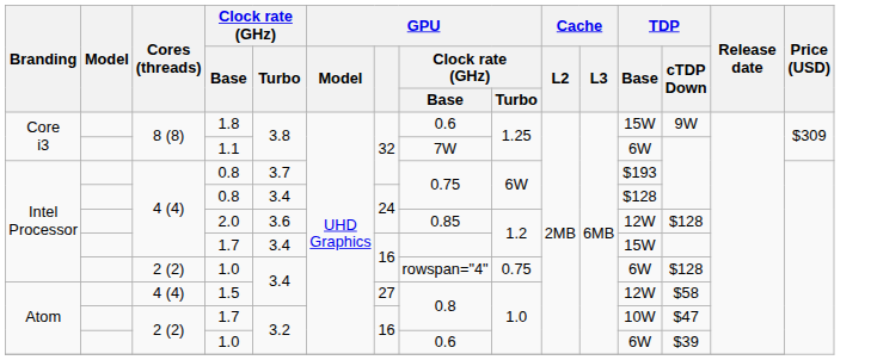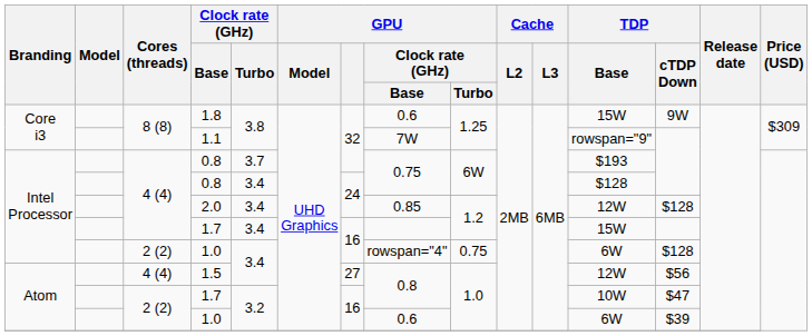1.1 | TDP / Base: 6W -> rowspan="9"
2.0 | Clock rate (GHz) / Turbo: 3.6 -> 3.4
1.5 | TDP / cTDP Down: $58 -> $56
